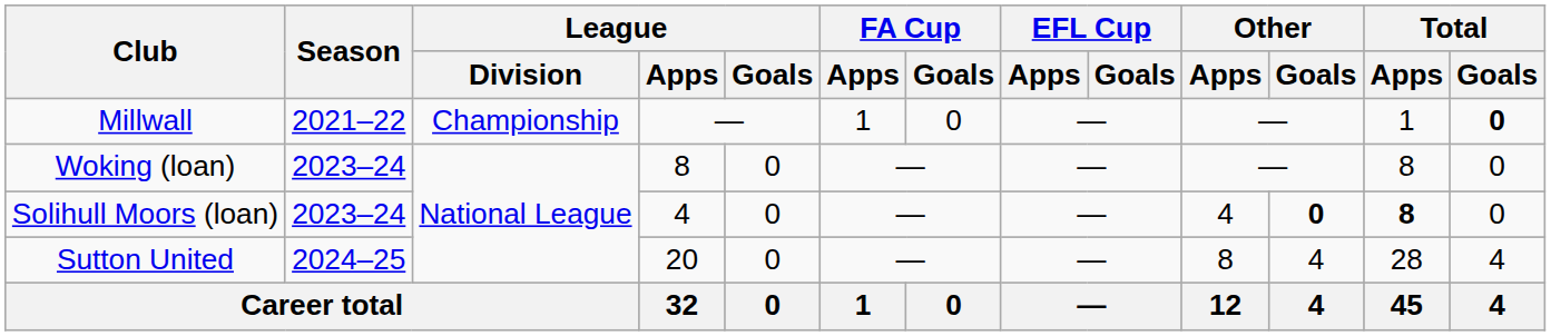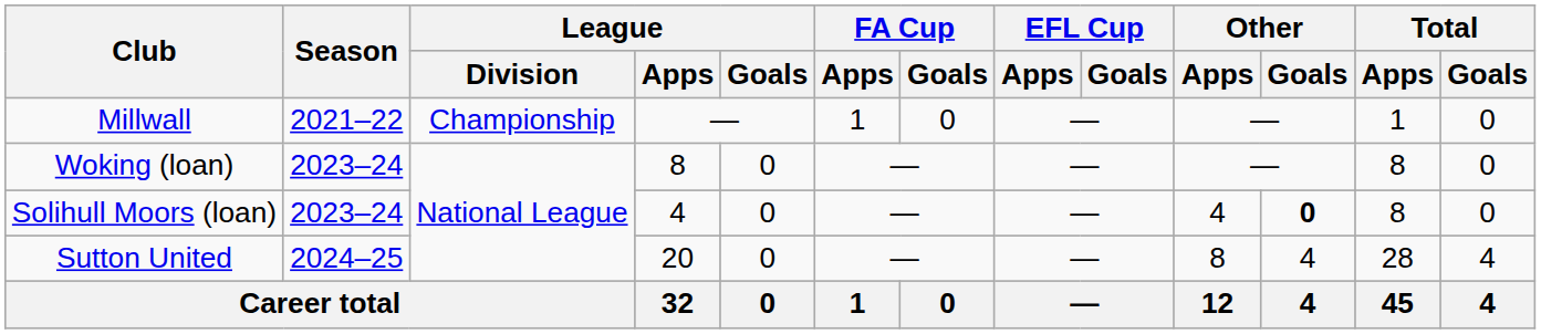Millwall | Total / Goals: bold -> normal
Solihull Moors (loan) | Total / Apps: bold -> normal
